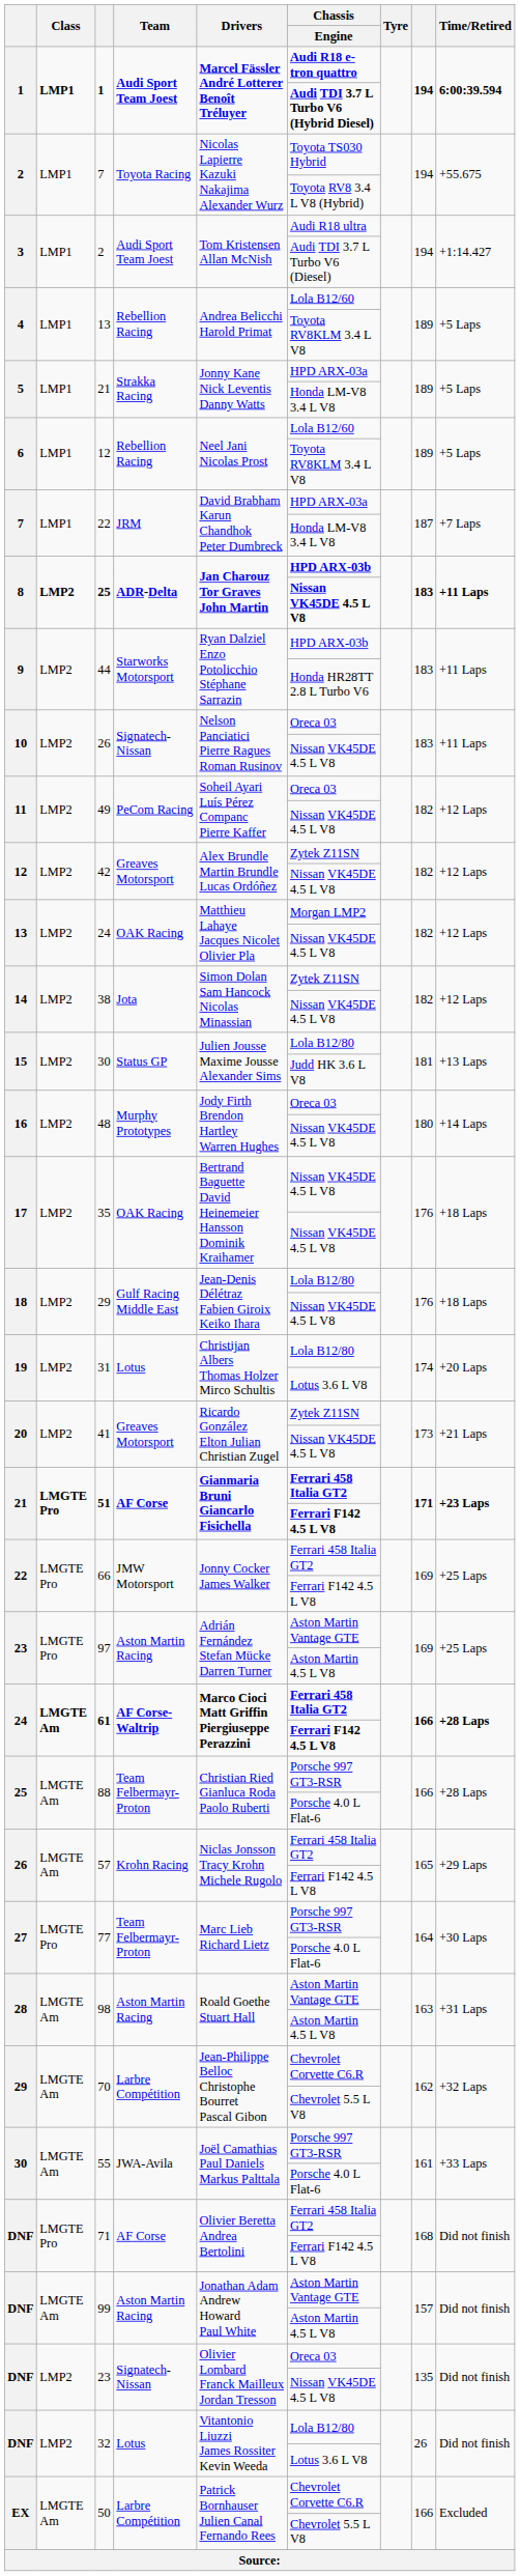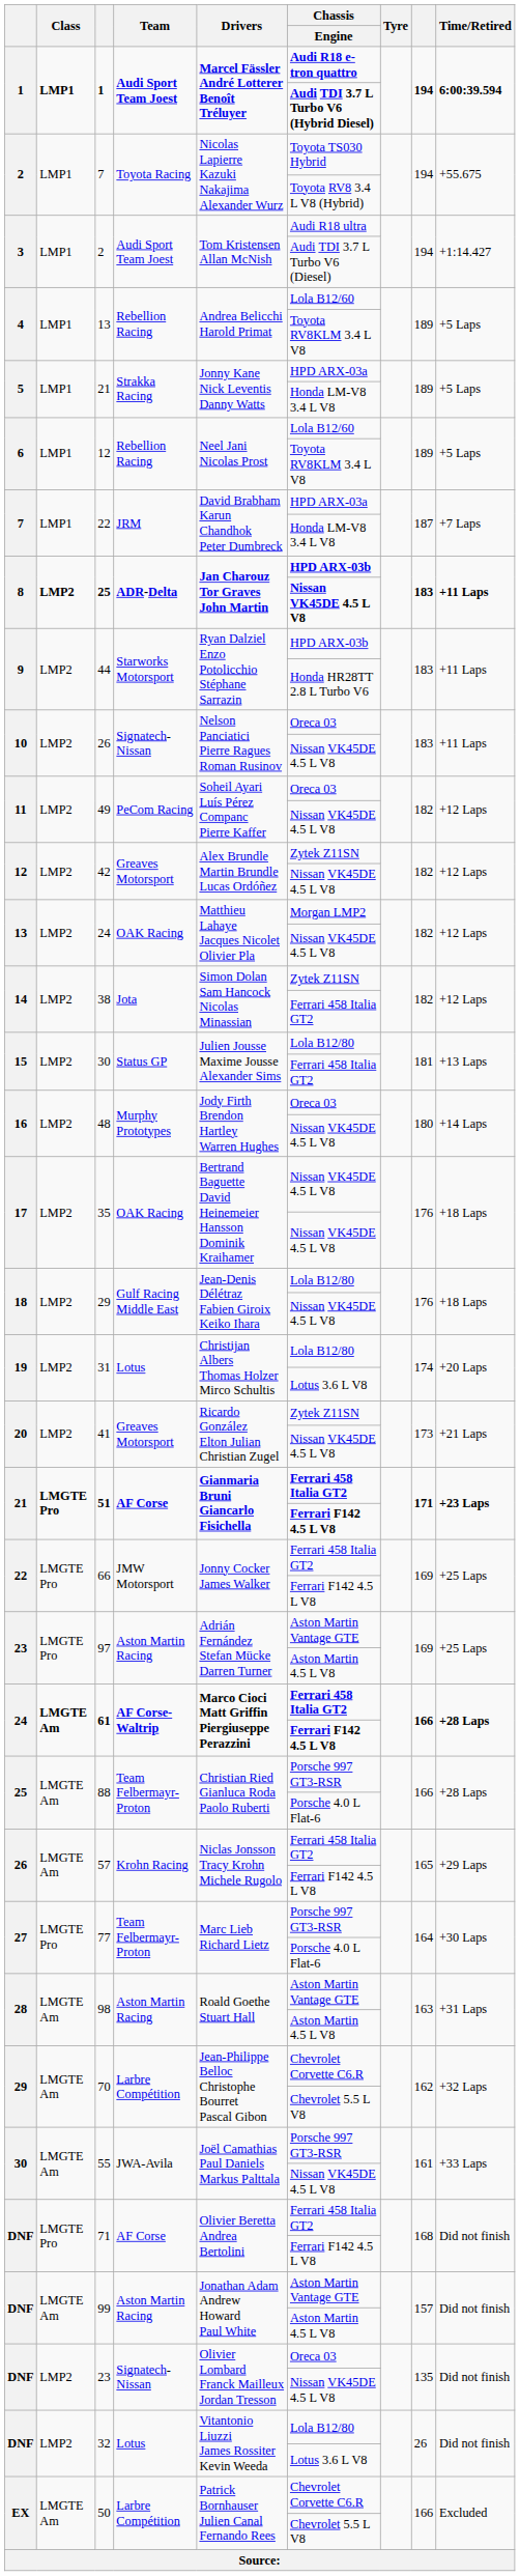row 30 | Chassis / Engine: Nissan VK45DE 4.5 L V8 -> Ferrari 458 Italia GT2
row 32 | Chassis / Engine: Judd HK 3.6 L V8 -> Ferrari 458 Italia GT2
row 62 | Chassis / Engine: Porsche 4.0 L Flat-6 -> Nissan VK45DE 4.5 L V8
